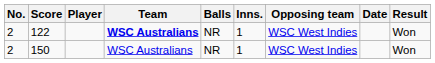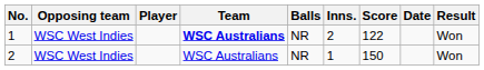columns swapped: Score <-> Opposing team
row 2 | No.: 2 -> 1
row 2 | Inns.: 1 -> 2
